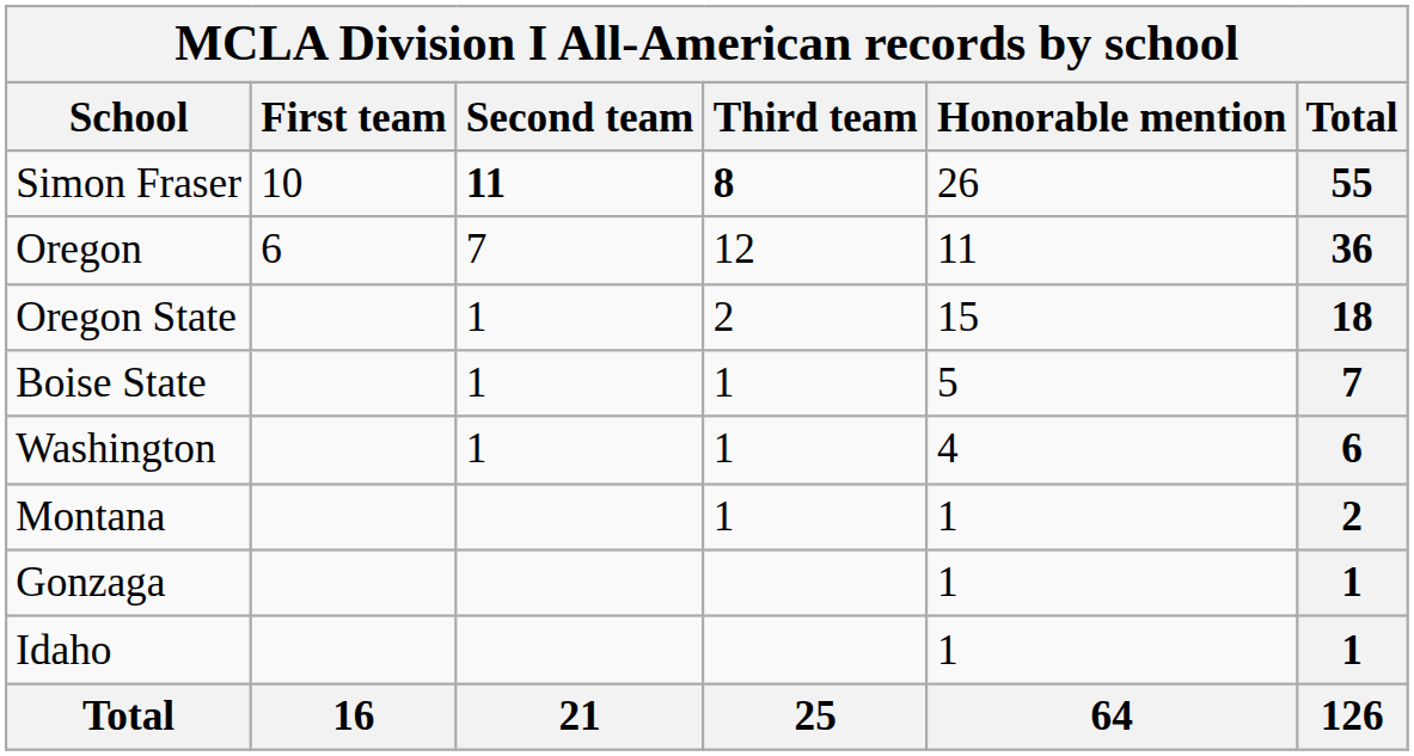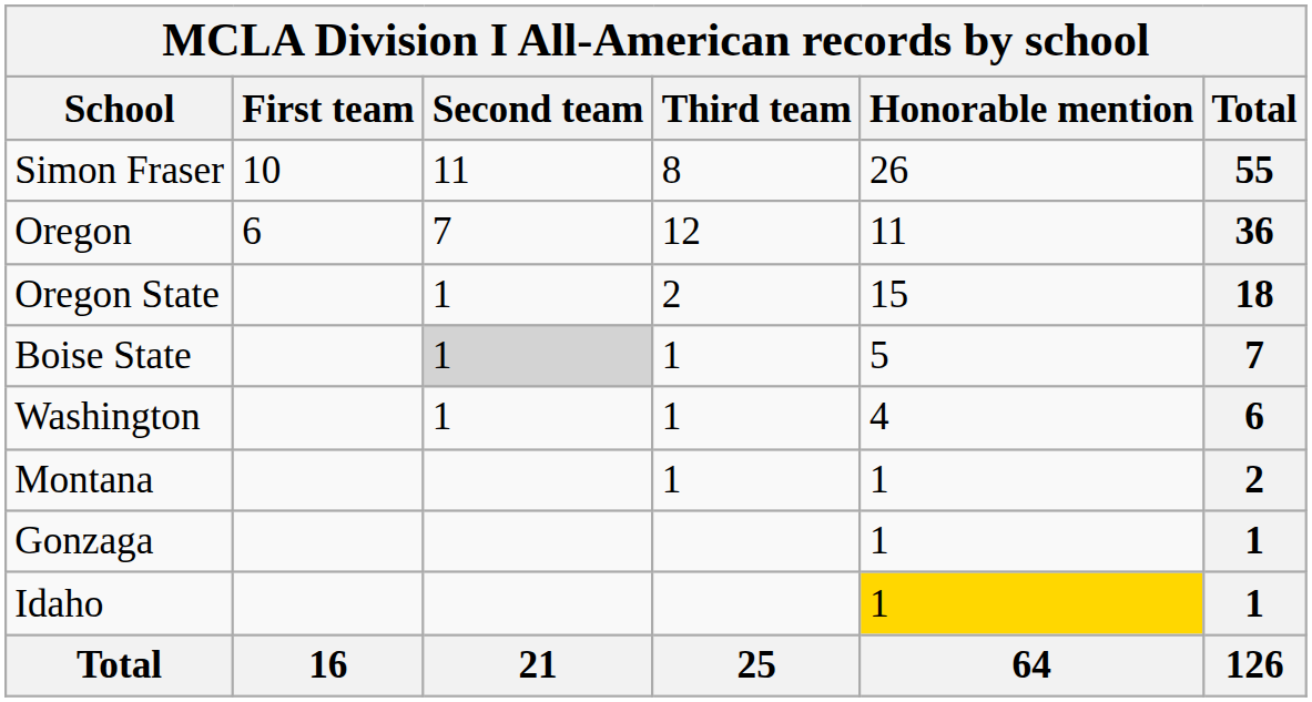Simon Fraser | Second team: bold -> normal
Simon Fraser | Third team: bold -> normal
Boise State | Second team: no background -> lightgrey background
Idaho | Honorable mention: no background -> gold background
